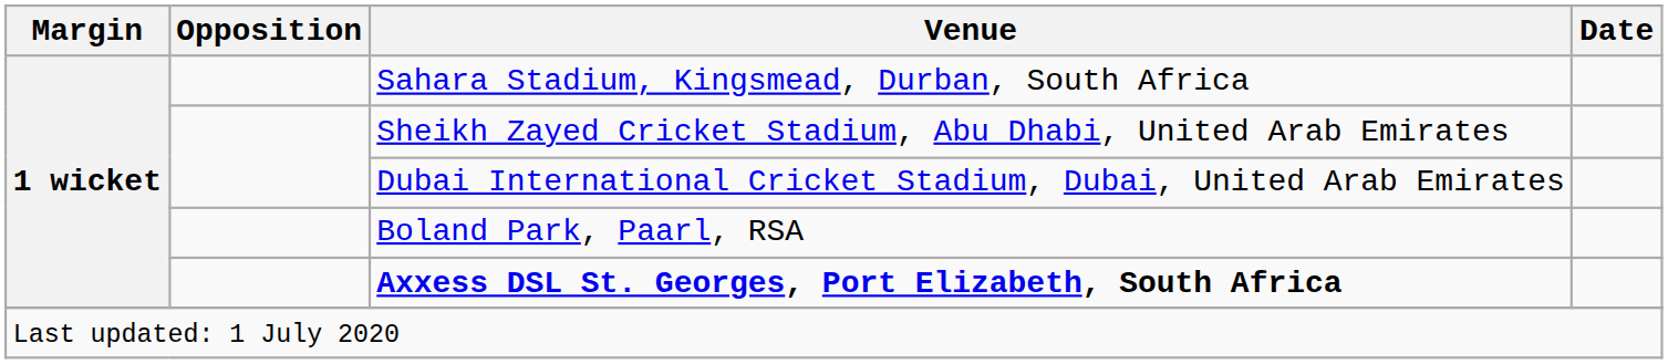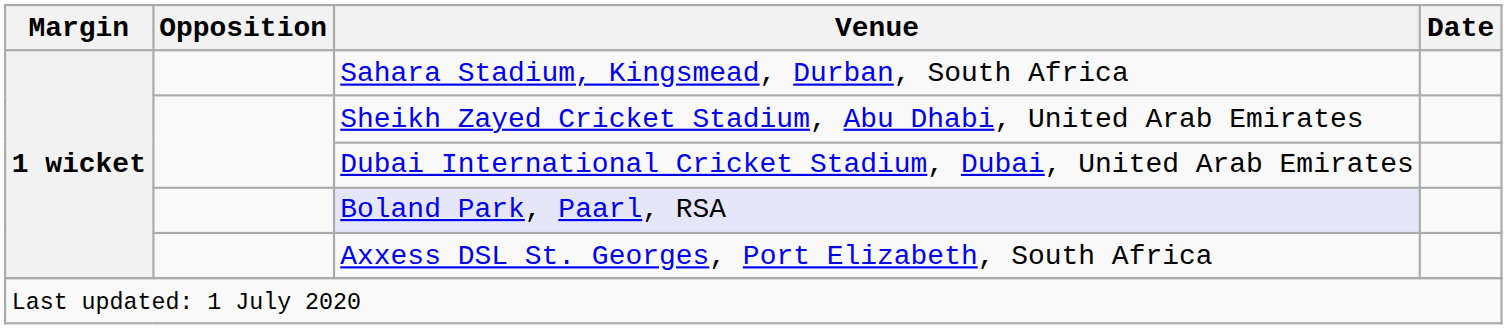Boland Park, Paarl, RSA | Venue: no background -> lavender background
Axxess DSL St. Georges, Port Elizabeth, South Africa | Venue: bold -> normal
